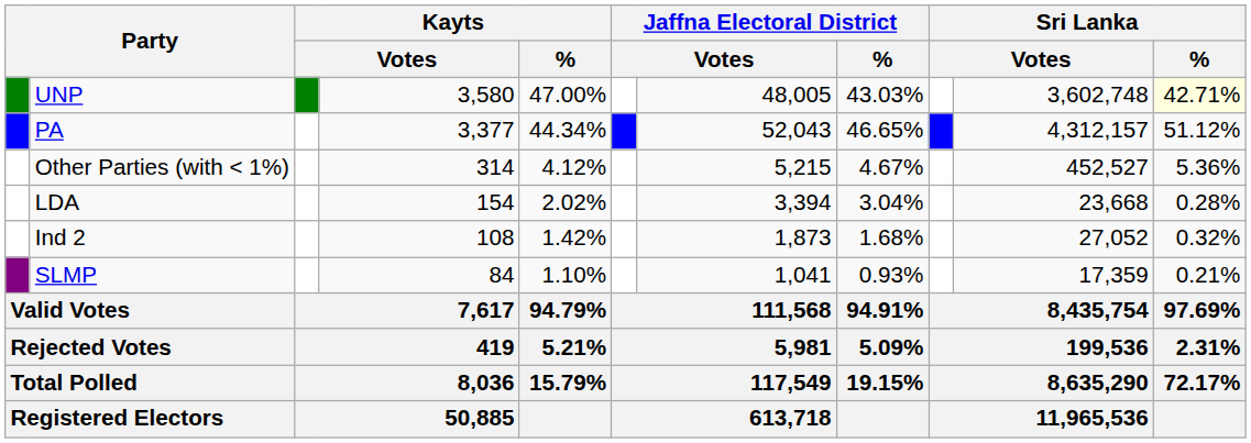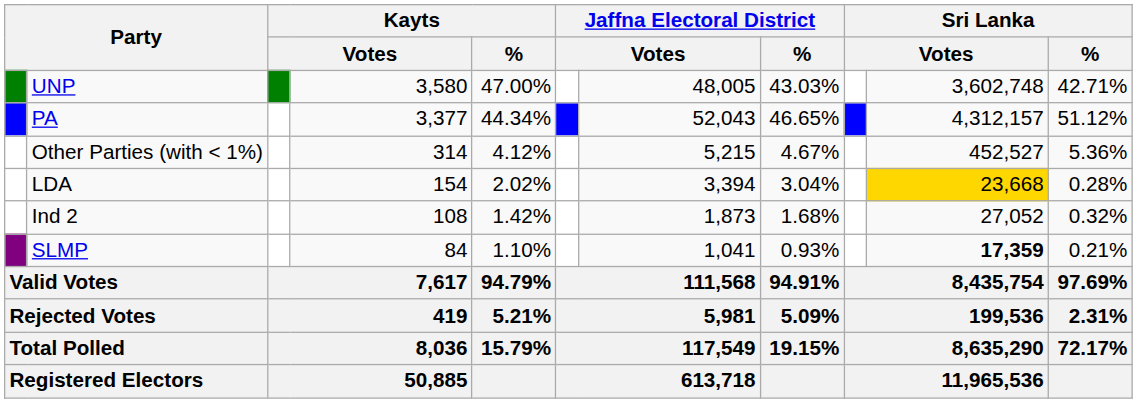UNP | Sri Lanka / %: lightyellow background -> no background
LDA | column 10: no background -> gold background
SLMP | column 10: normal -> bold
